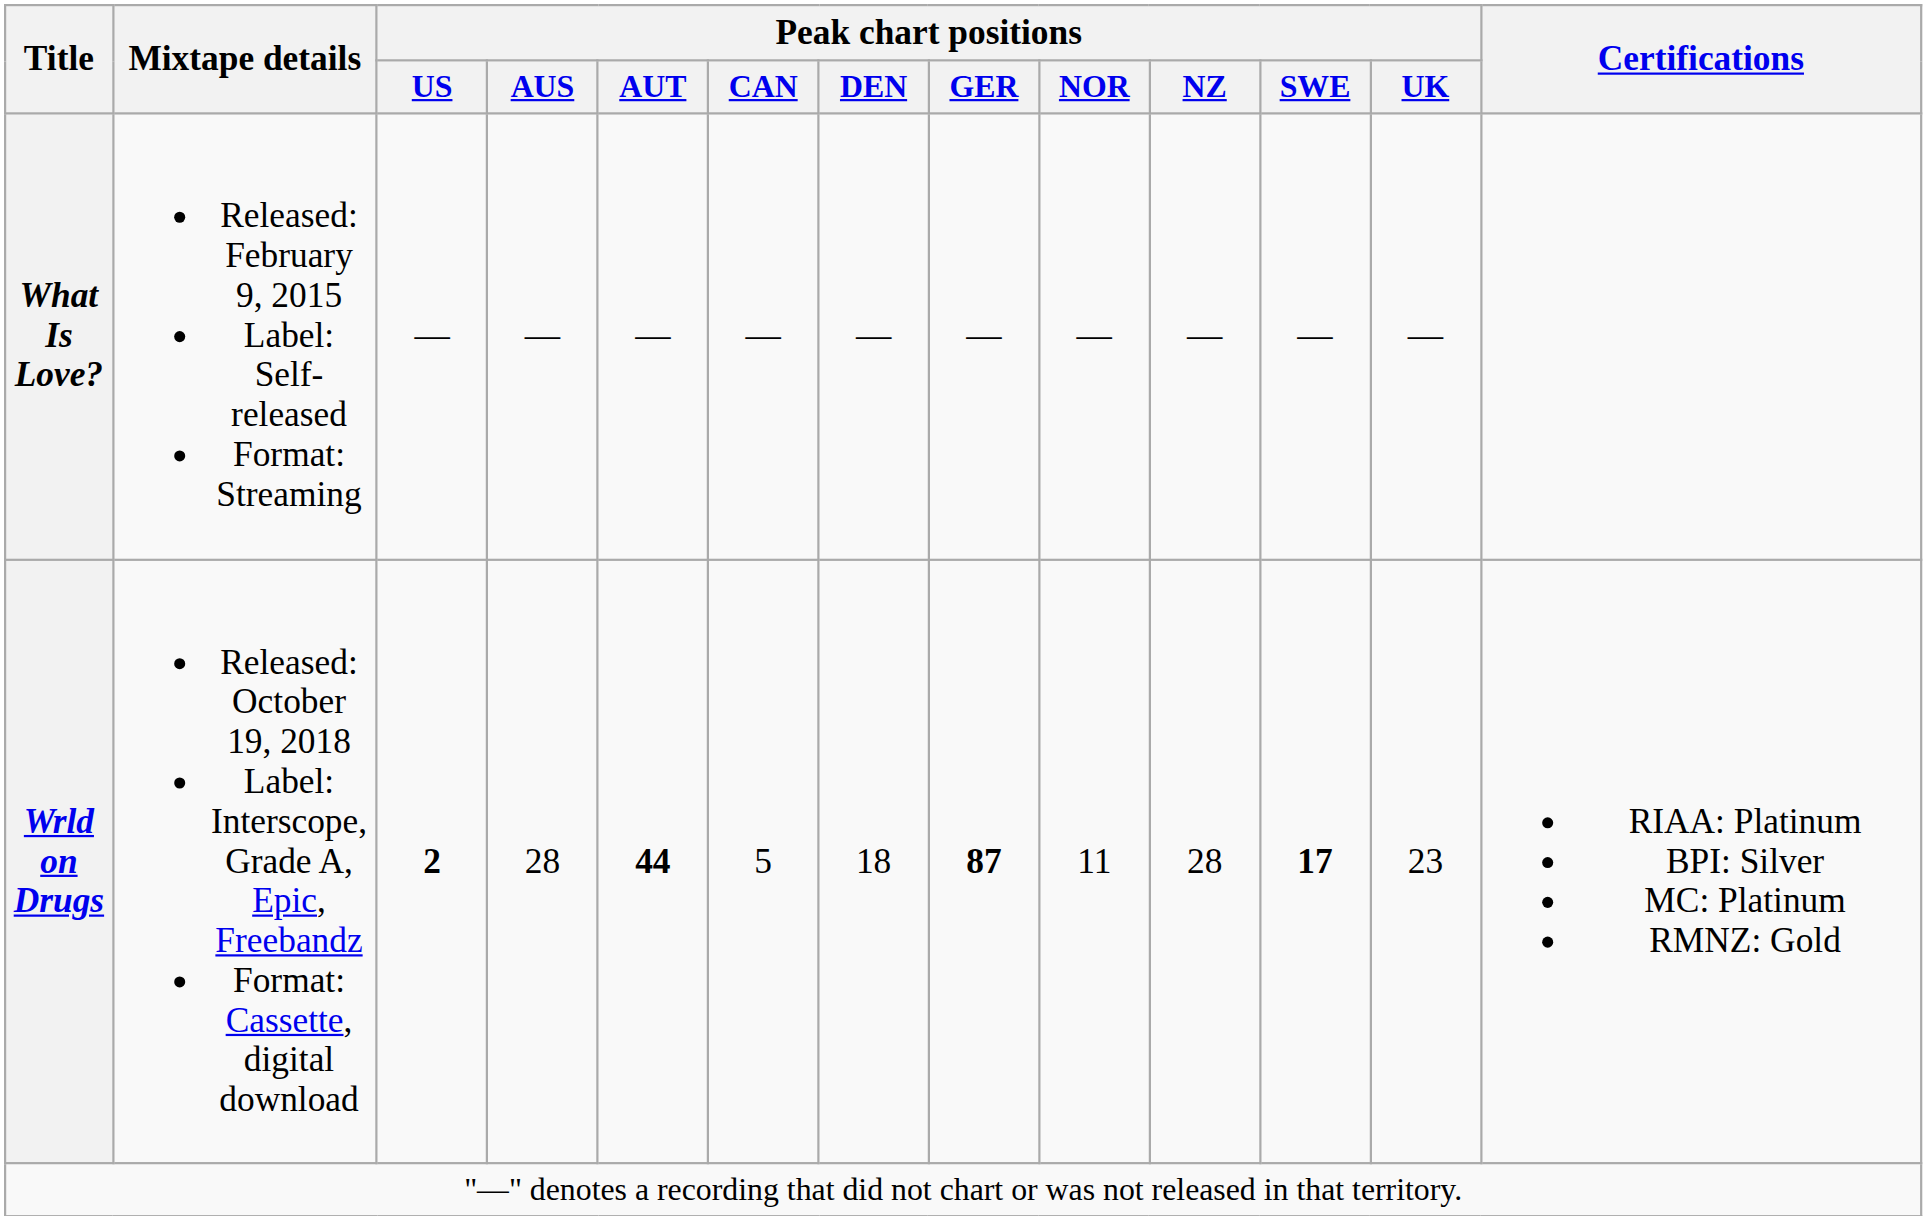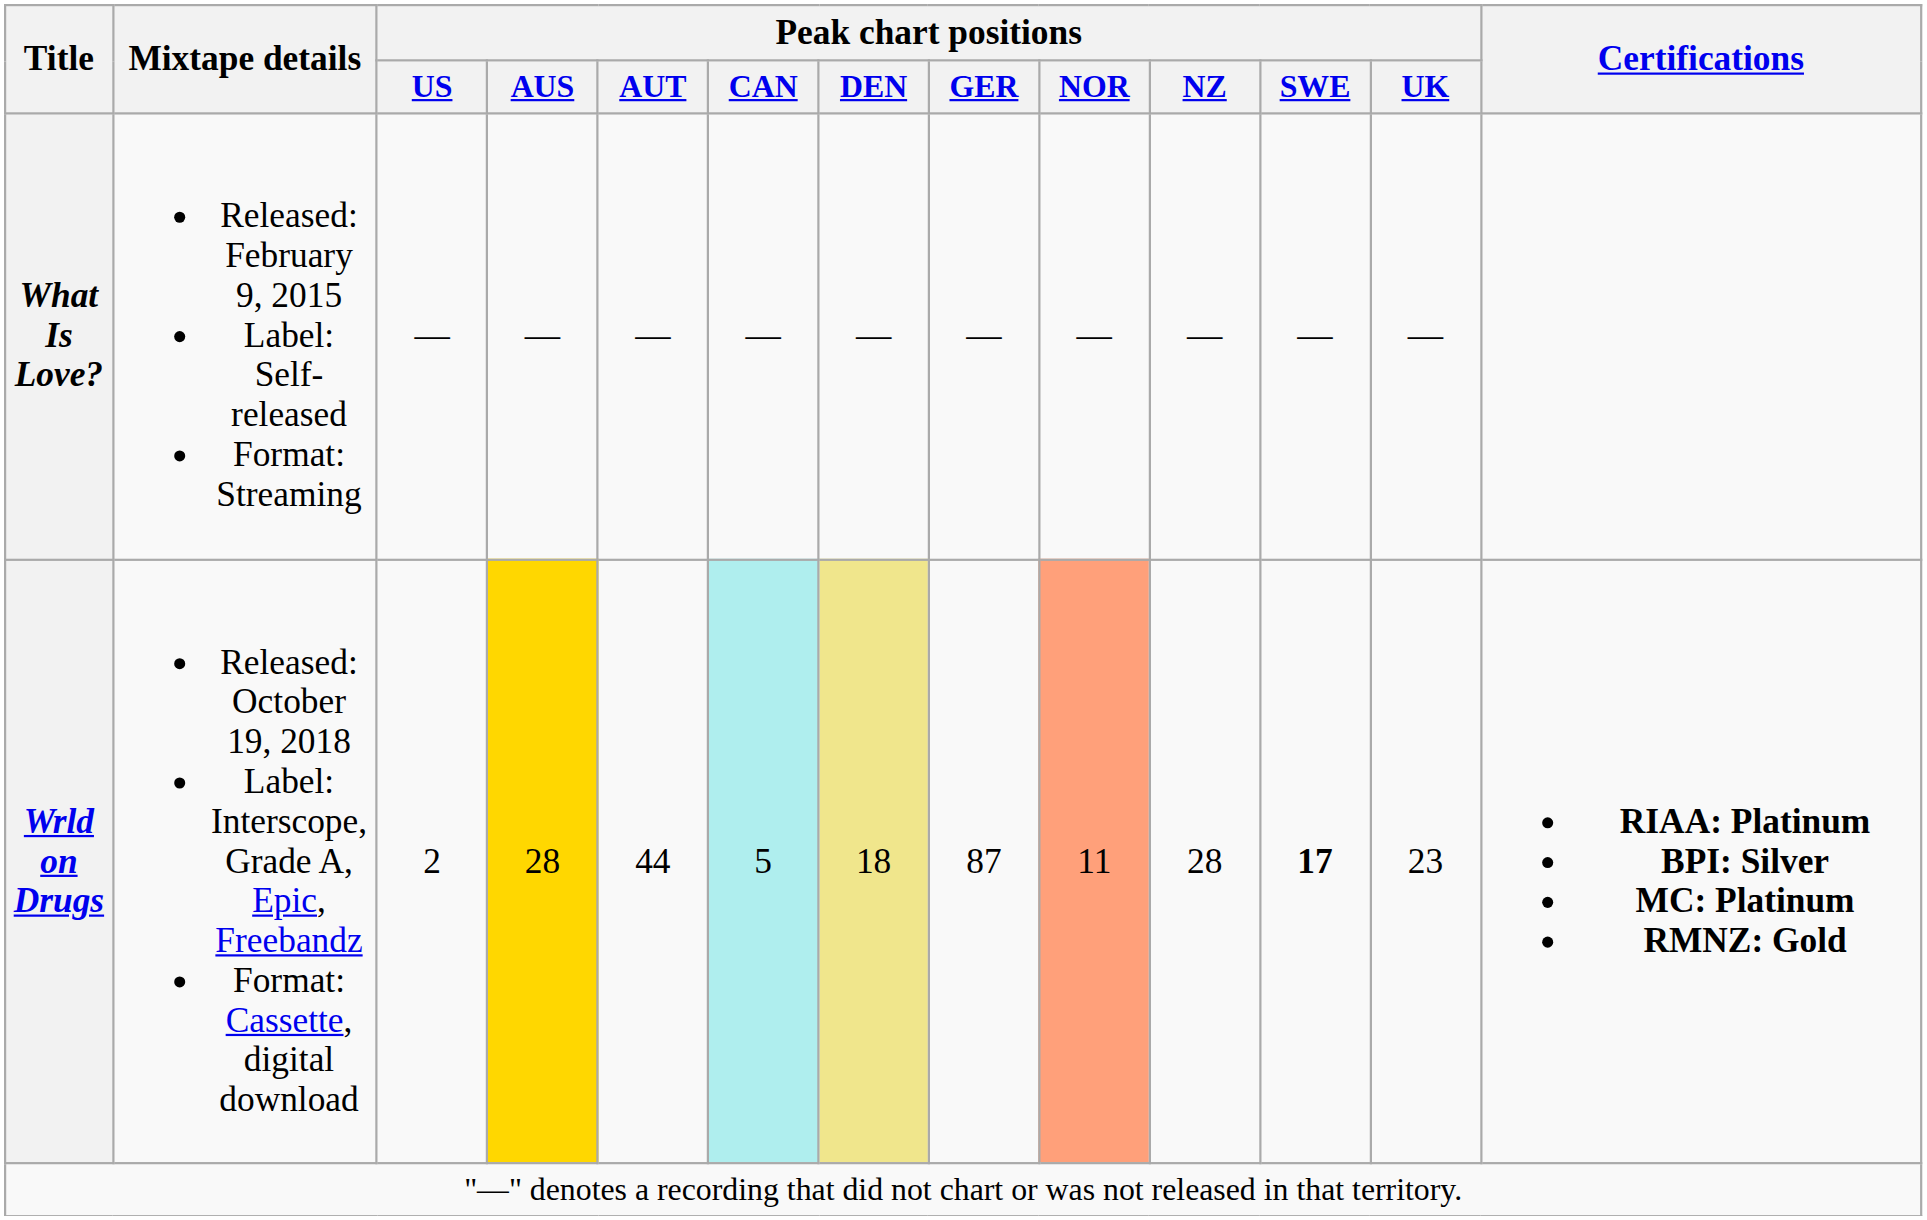Wrld on Drugs | Peak chart positions / US: bold -> normal
Wrld on Drugs | Peak chart positions / AUS: no background -> gold background
Wrld on Drugs | Peak chart positions / AUT: bold -> normal
Wrld on Drugs | Peak chart positions / CAN: no background -> paleturquoise background
Wrld on Drugs | Peak chart positions / DEN: no background -> khaki background
Wrld on Drugs | Peak chart positions / GER: bold -> normal
Wrld on Drugs | Peak chart positions / NOR: no background -> lightsalmon background
Wrld on Drugs | Certifications: normal -> bold
